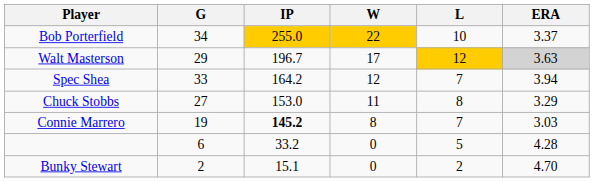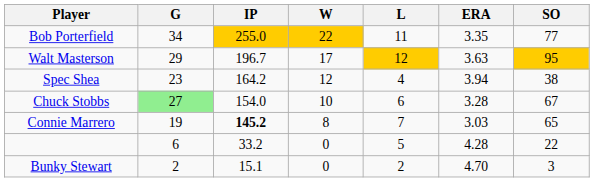+ column: SO | 77 | 95 | 38 | 67 | 65 | 22 | 3
Bob Porterfield | L: 10 -> 11
Bob Porterfield | ERA: 3.37 -> 3.35
Walt Masterson | ERA: lightgrey background -> no background
Spec Shea | G: 33 -> 23
Spec Shea | L: 7 -> 4
Chuck Stobbs | G: no background -> lightgreen background
Chuck Stobbs | IP: 153.0 -> 154.0
Chuck Stobbs | W: 11 -> 10
Chuck Stobbs | L: 8 -> 6
Chuck Stobbs | ERA: 3.29 -> 3.28
